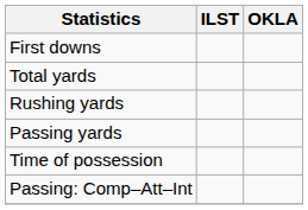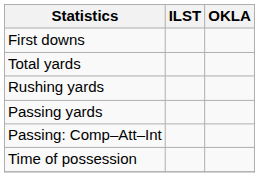rows swapped: Passing: Comp–Att–Int <-> Time of possession
